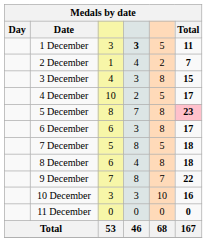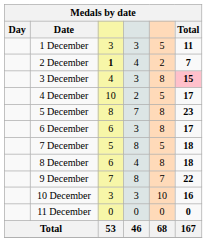1 December | column 4: bold -> normal
2 December | column 3: normal -> bold
3 December | Total: no background -> pink background
5 December | Total: pink background -> no background
